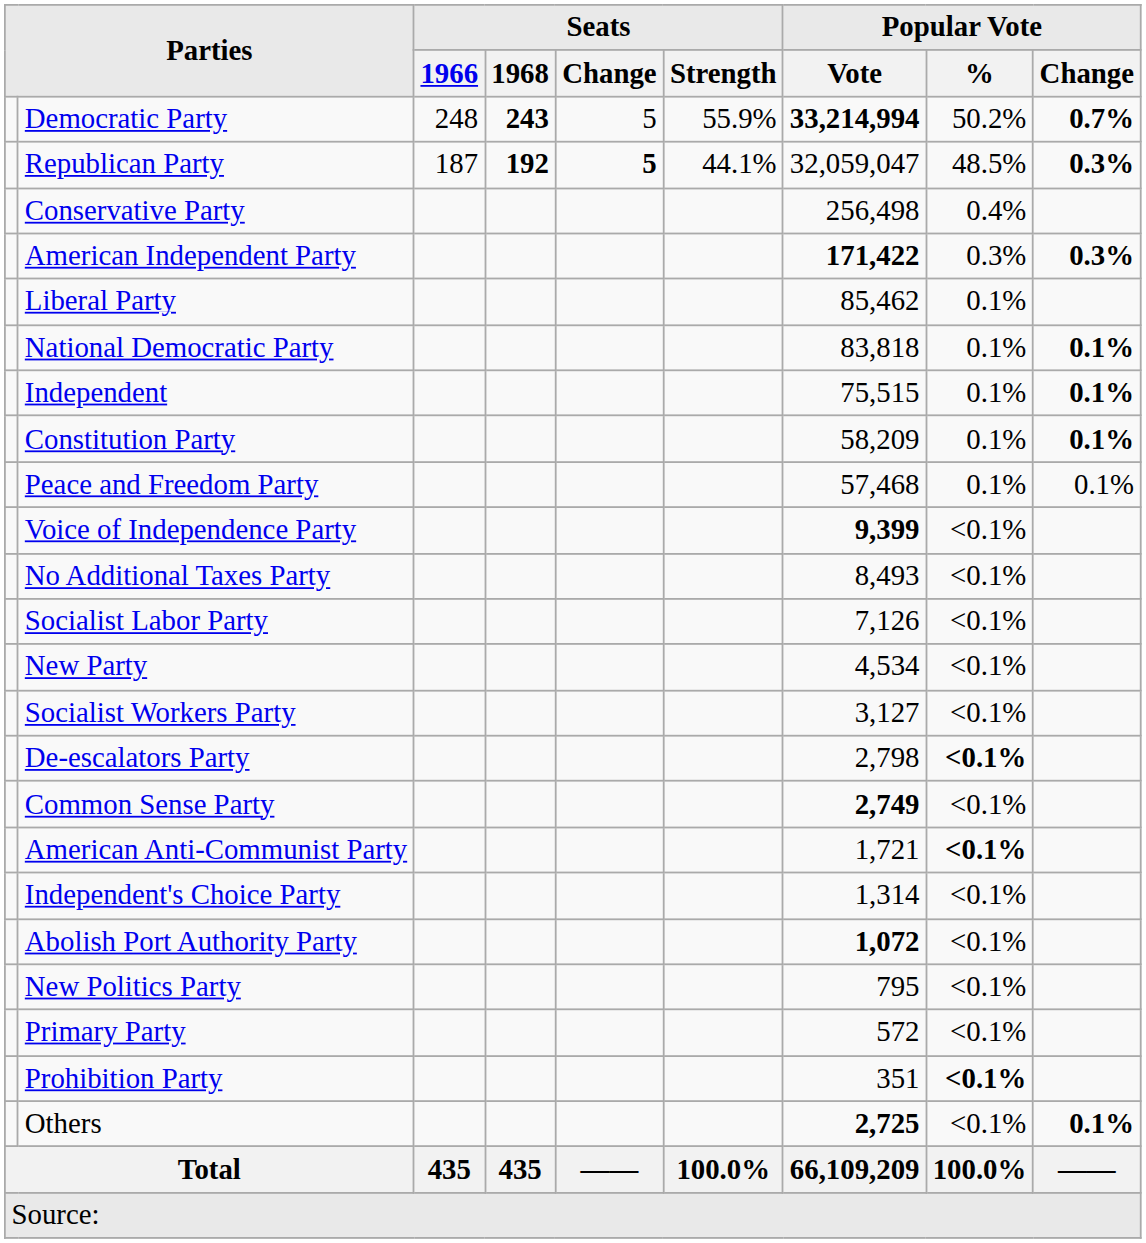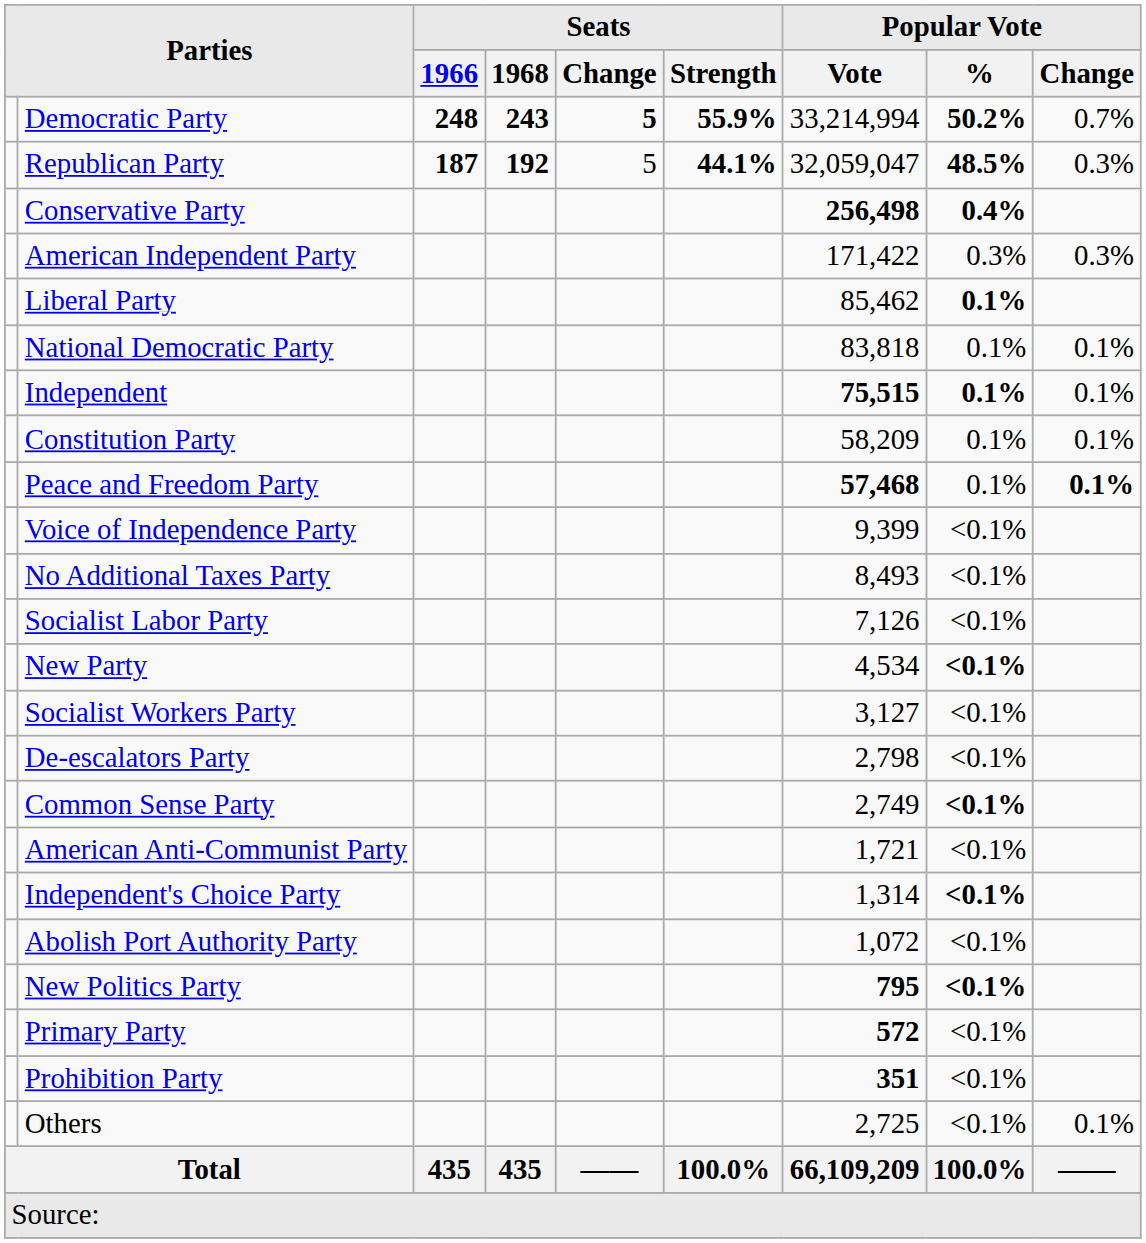Democratic Party | Seats / 1966: normal -> bold
Democratic Party | Seats / Change: normal -> bold
Democratic Party | Seats / Strength: normal -> bold
Democratic Party | Popular Vote / Vote: bold -> normal
Democratic Party | Popular Vote / %: normal -> bold
Democratic Party | Popular Vote / Change: bold -> normal
Republican Party | Seats / 1966: normal -> bold
Republican Party | Seats / Change: bold -> normal
Republican Party | Seats / Strength: normal -> bold
Republican Party | Popular Vote / %: normal -> bold
Republican Party | Popular Vote / Change: bold -> normal
Conservative Party | Popular Vote / Vote: normal -> bold
Conservative Party | Popular Vote / %: normal -> bold
American Independent Party | Popular Vote / Vote: bold -> normal
American Independent Party | Popular Vote / Change: bold -> normal
Liberal Party | Popular Vote / %: normal -> bold
National Democratic Party | Popular Vote / Change: bold -> normal
Independent | Popular Vote / Vote: normal -> bold
Independent | Popular Vote / %: normal -> bold
Independent | Popular Vote / Change: bold -> normal
Constitution Party | Popular Vote / Change: bold -> normal
Peace and Freedom Party | Popular Vote / Vote: normal -> bold
Peace and Freedom Party | Popular Vote / Change: normal -> bold
Voice of Independence Party | Popular Vote / Vote: bold -> normal
New Party | Popular Vote / %: normal -> bold
De-escalators Party | Popular Vote / %: bold -> normal
Common Sense Party | Popular Vote / Vote: bold -> normal
Common Sense Party | Popular Vote / %: normal -> bold
American Anti-Communist Party | Popular Vote / %: bold -> normal
Independent's Choice Party | Popular Vote / %: normal -> bold
Abolish Port Authority Party | Popular Vote / Vote: bold -> normal
New Politics Party | Popular Vote / Vote: normal -> bold
New Politics Party | Popular Vote / %: normal -> bold
Primary Party | Popular Vote / Vote: normal -> bold
Prohibition Party | Popular Vote / Vote: normal -> bold
Prohibition Party | Popular Vote / %: bold -> normal
Others | Popular Vote / Vote: bold -> normal
Others | Popular Vote / Change: bold -> normal
